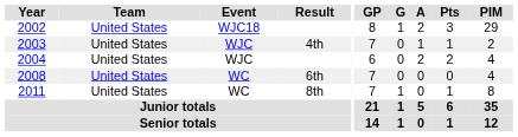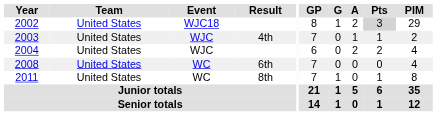2002 | Pts: no background -> lightgrey background
